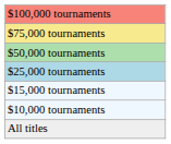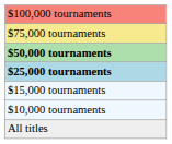row 3 | column 1: normal -> bold
row 4 | column 1: normal -> bold
